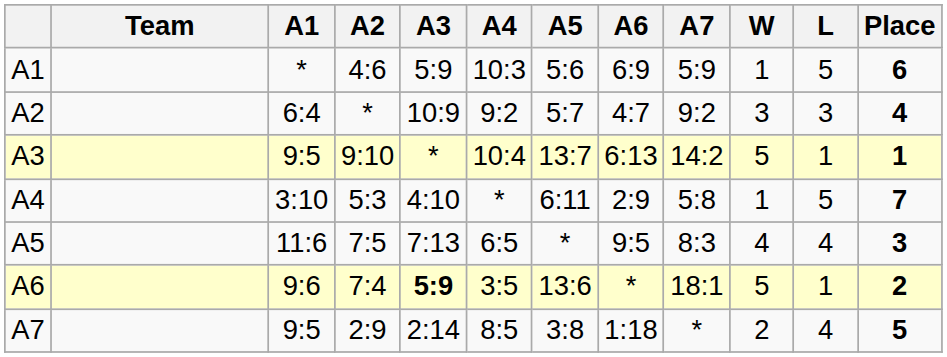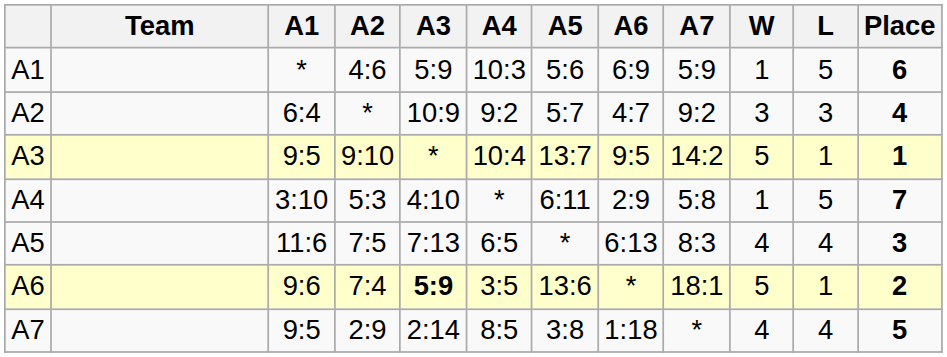row 4 | A6: 6:13 -> 9:5
row 6 | A6: 9:5 -> 6:13
row 8 | W: 2 -> 4
